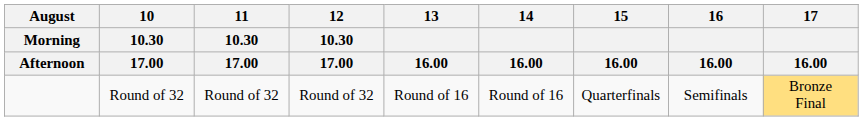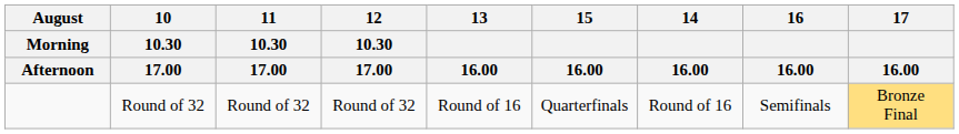columns swapped: 14 / 16.00 <-> 15 / 16.00
